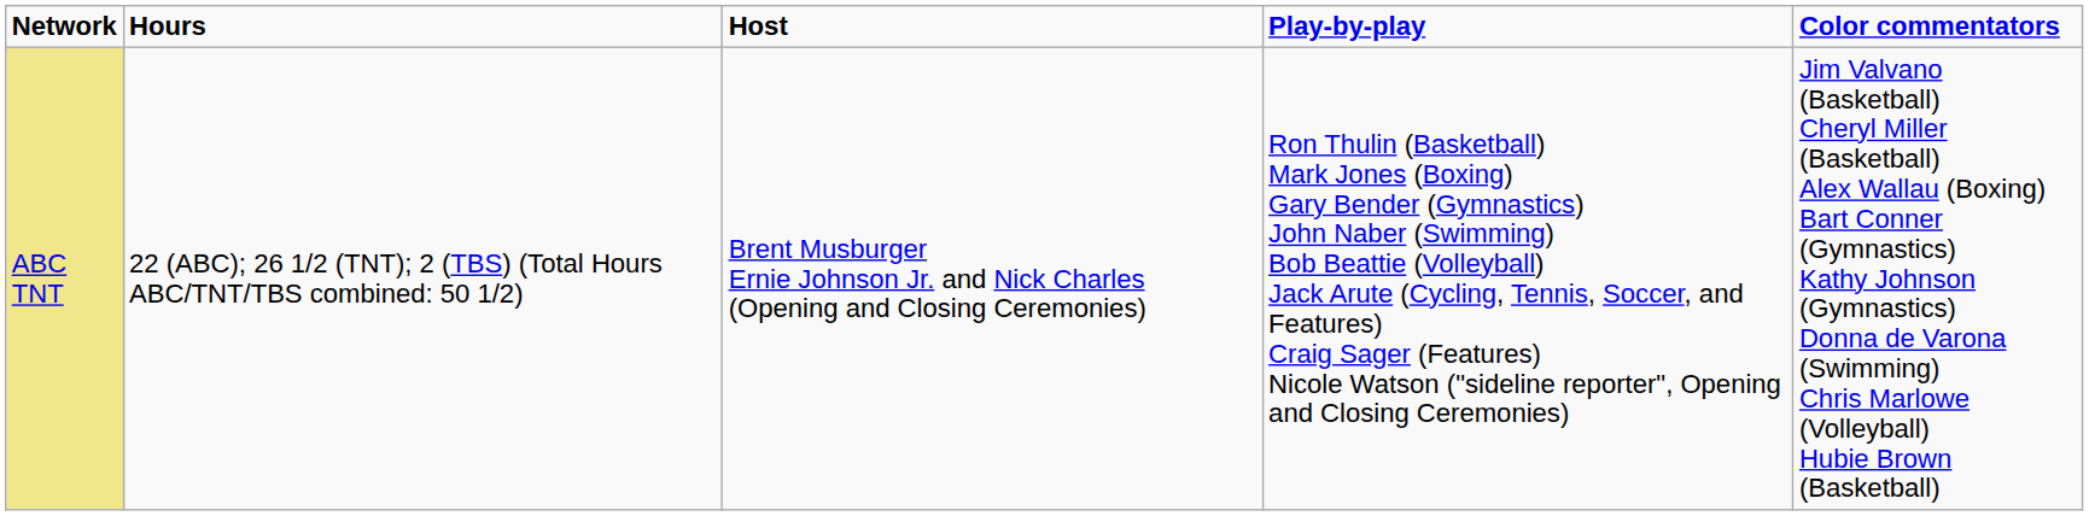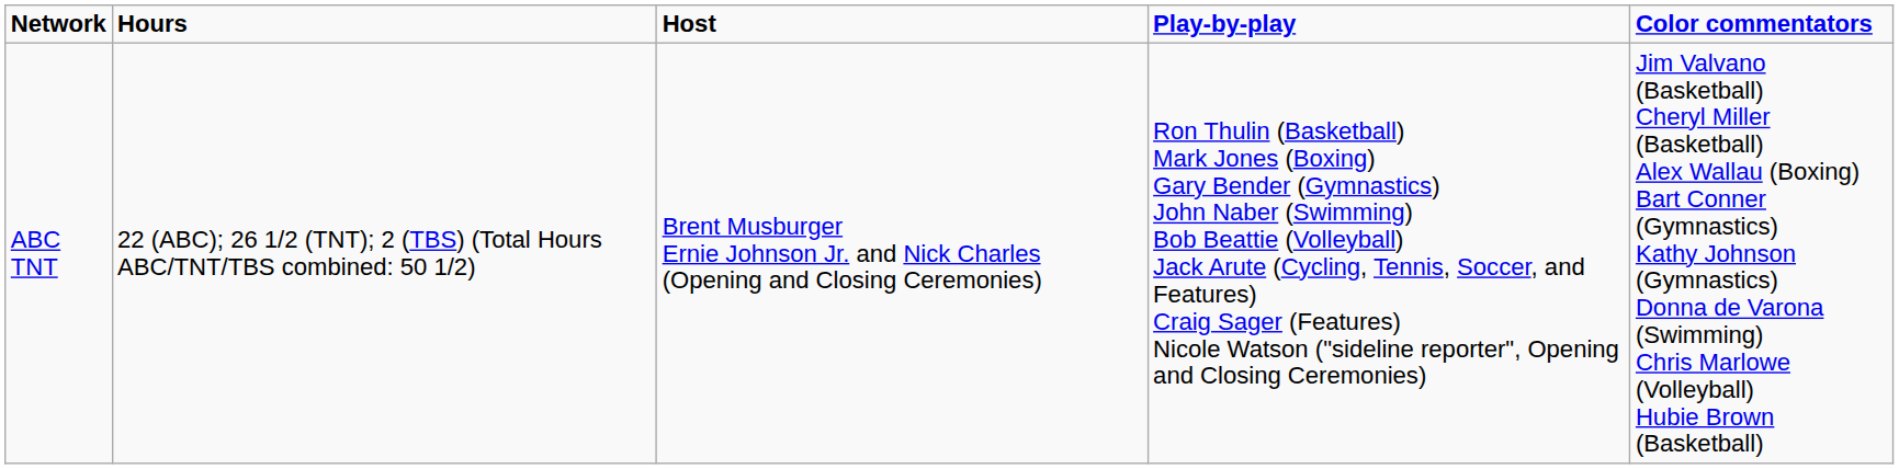row 2 | Network: khaki background -> no background
